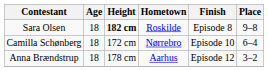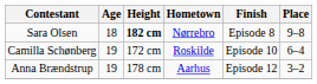Sara Olsen | Hometown: Roskilde -> Nørrebro
Camilla Schønberg | Age: 18 -> 19
Camilla Schønberg | Hometown: Nørrebro -> Roskilde
Anna Brændstrup | Age: 18 -> 19
